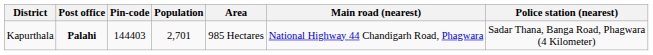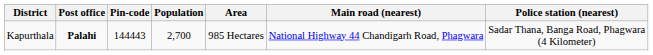Kapurthala | Pin-code: 144403 -> 144443
Kapurthala | Population: 2,701 -> 2,700
